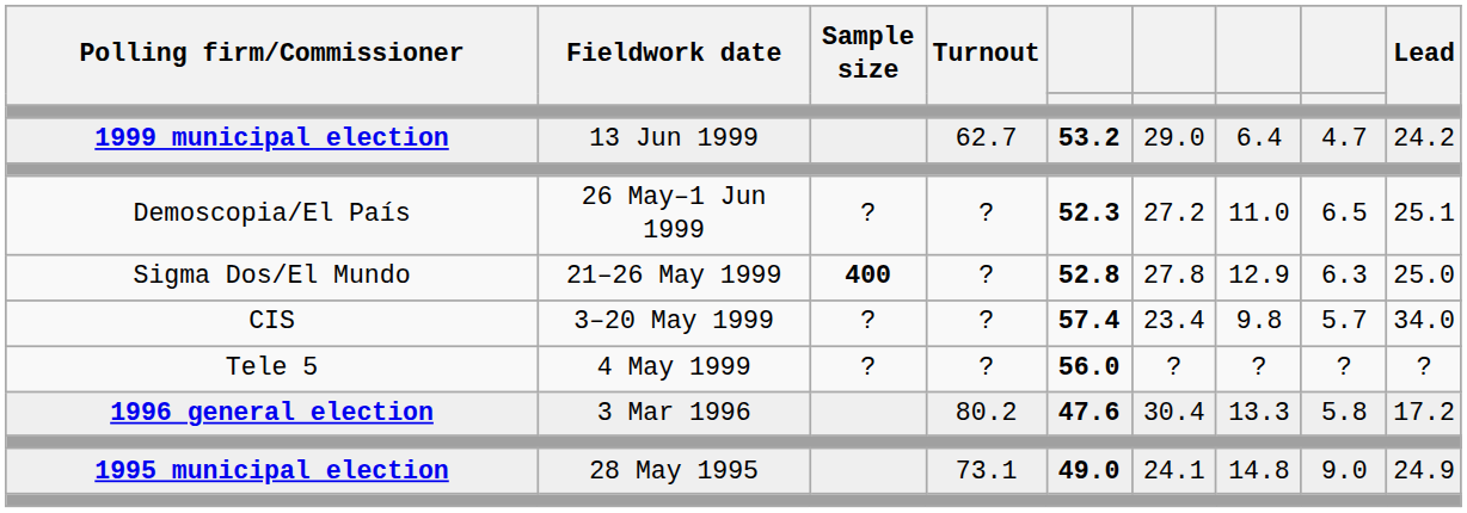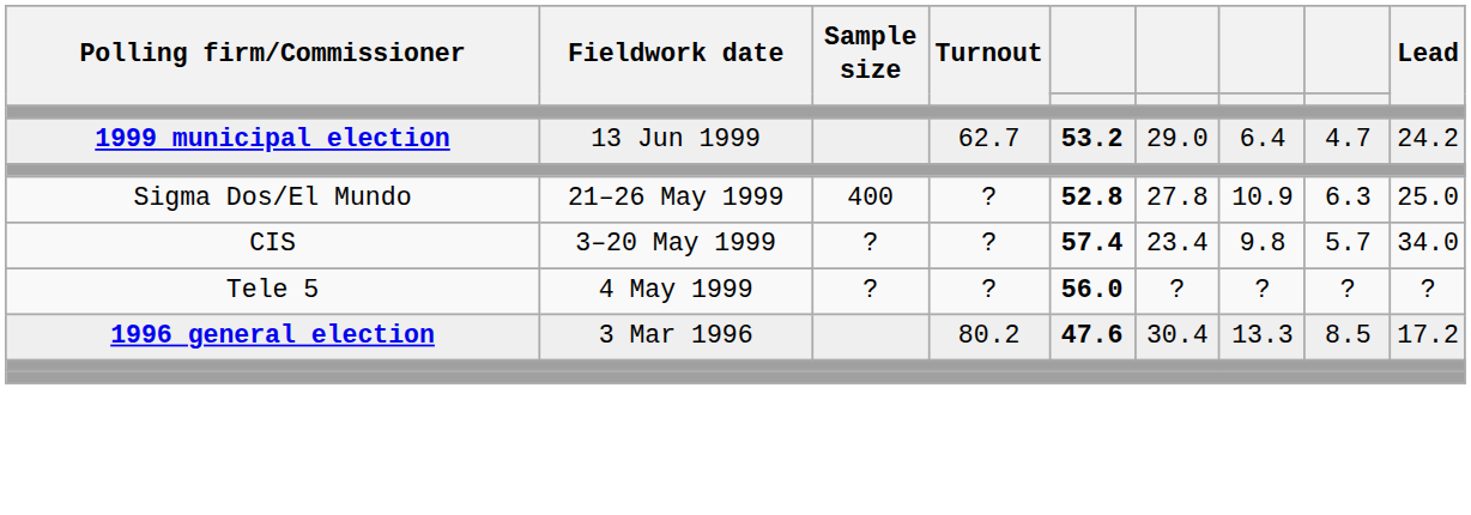- row: Demoscopia/El País | 26 May–1 Jun 1999 | ? | ? | 52.3 | 27.2 | 11.0 | 6.5 | 25.1
Sigma Dos/El Mundo | Sample size: bold -> normal
Sigma Dos/El Mundo | column 7: 12.9 -> 10.9
1996 general election | column 8: 5.8 -> 8.5
- row: 1995 municipal election | 28 May 1995 | 73.1 | 49.0 | 24.1 | 14.8 | 9.0 | 24.9
